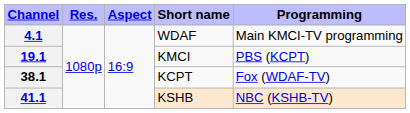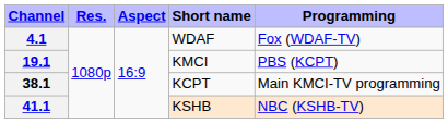4.1 | Programming: Main KMCI-TV programming -> Fox (WDAF-TV)
38.1 | Programming: Fox (WDAF-TV) -> Main KMCI-TV programming
